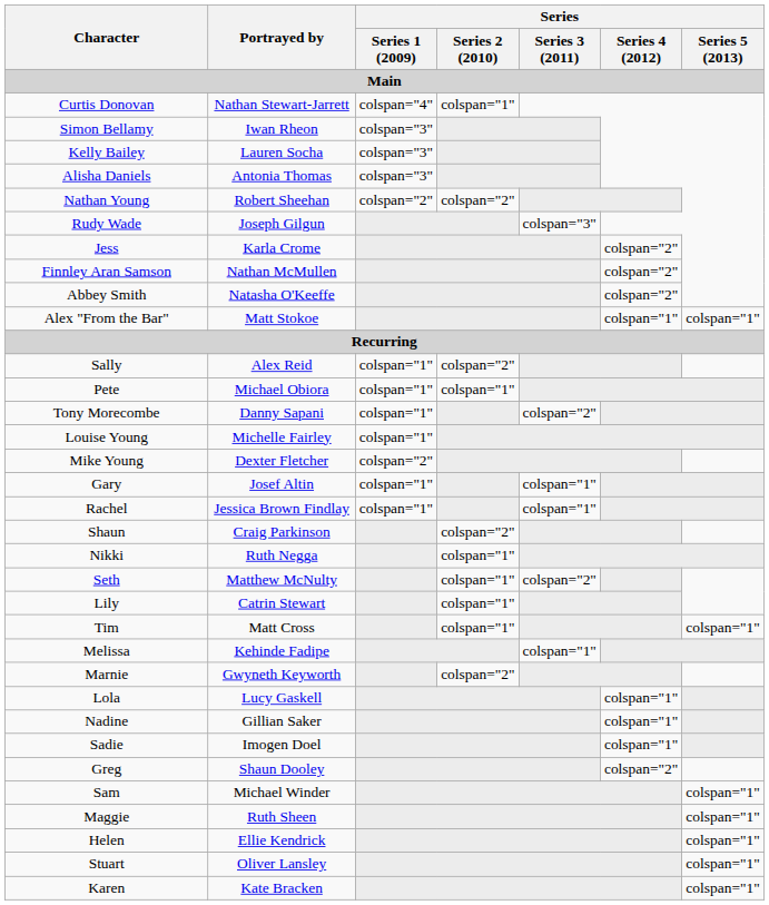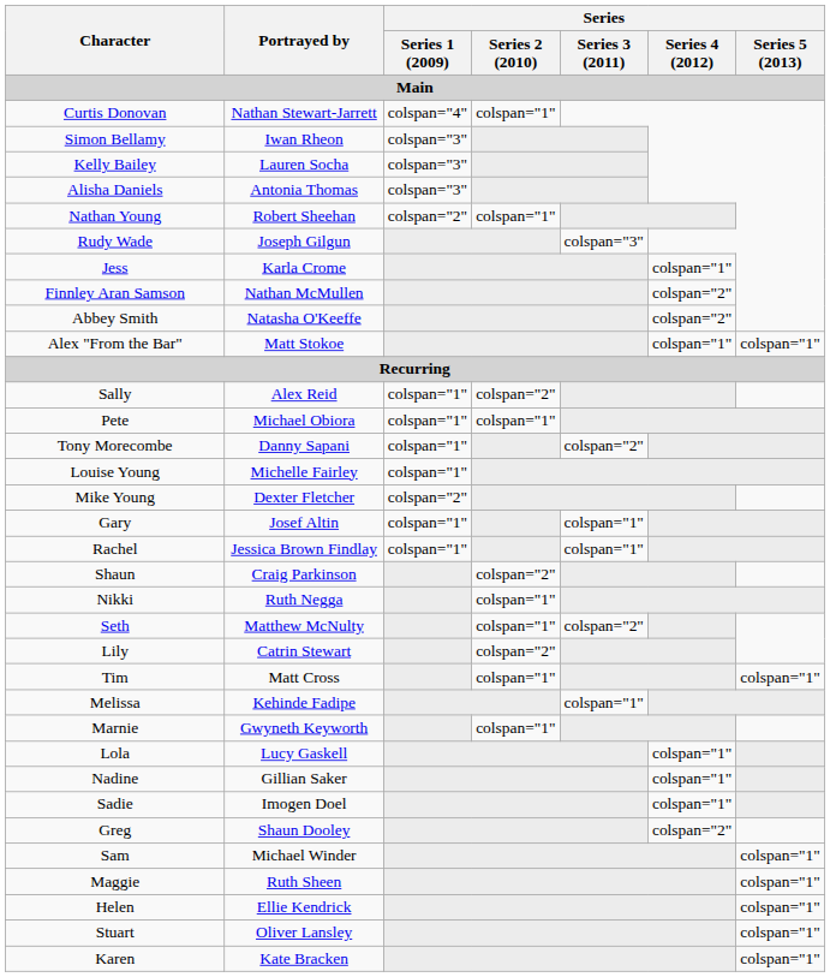Nathan Young | Series / Series 2 (2010): colspan="2" -> colspan="1"
Jess | Series / Series 4 (2012): colspan="2" -> colspan="1"
Lily | Series / Series 2 (2010): colspan="1" -> colspan="2"
Marnie | Series / Series 2 (2010): colspan="2" -> colspan="1"
